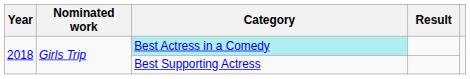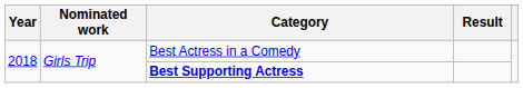Best Actress in a Comedy | Category: paleturquoise background -> no background
Best Supporting Actress | Category: normal -> bold
